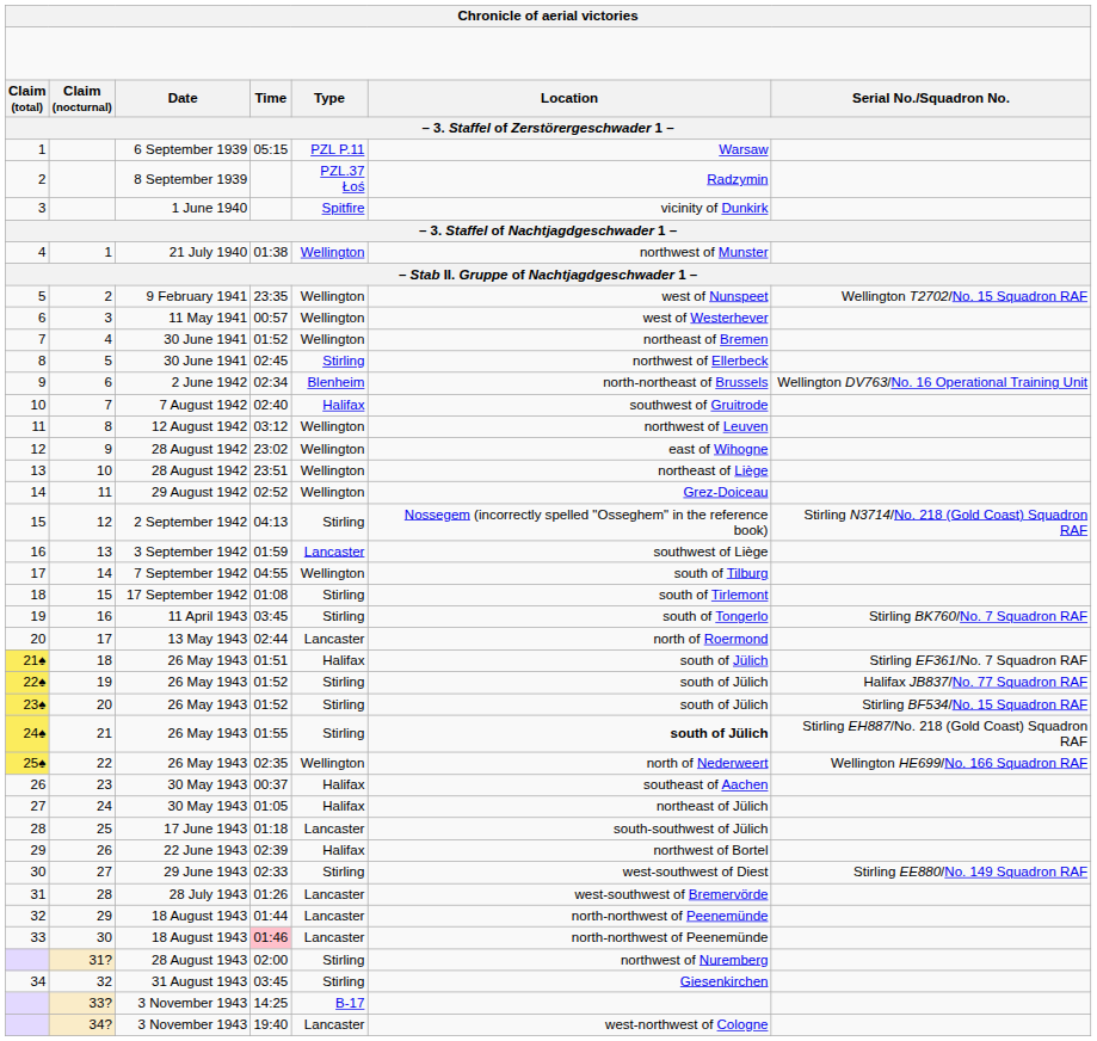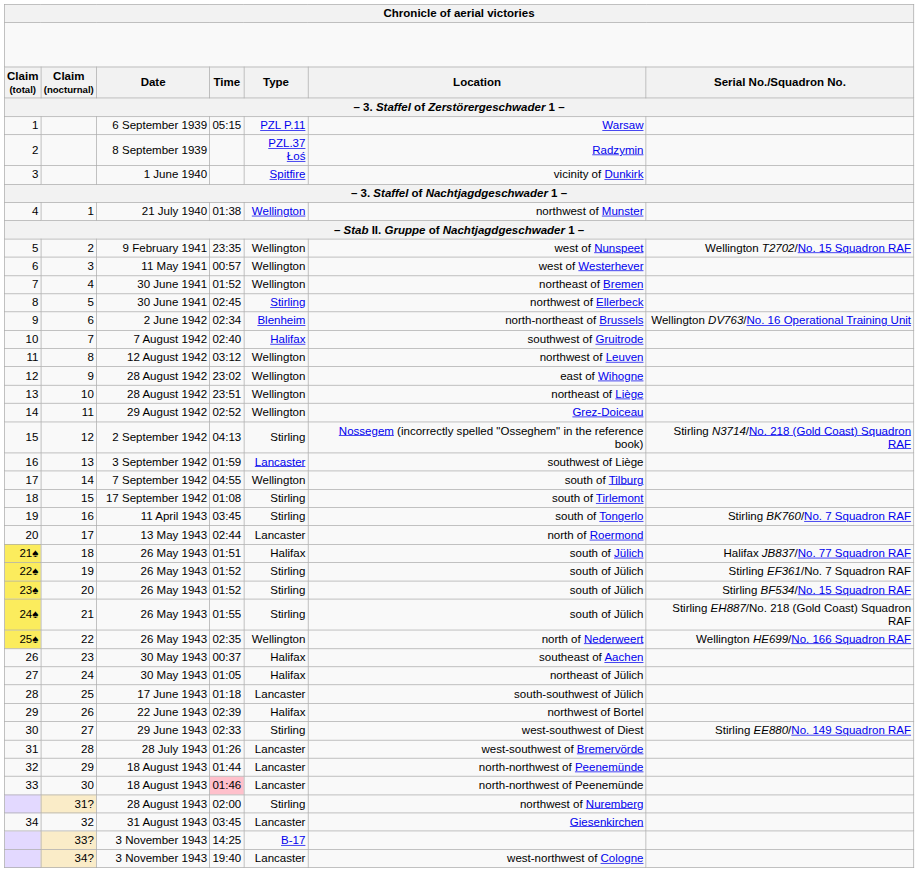21♠ | column 7: Stirling EF361/No. 7 Squadron RAF -> Halifax JB837/No. 77 Squadron RAF
22♠ | column 7: Halifax JB837/No. 77 Squadron RAF -> Stirling EF361/No. 7 Squadron RAF
24♠ | column 6: bold -> normal
34 | column 5: Stirling -> Lancaster
